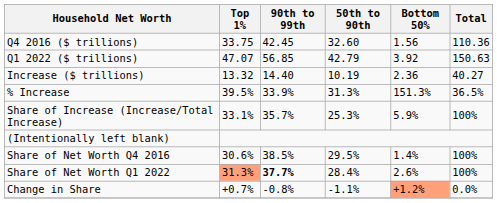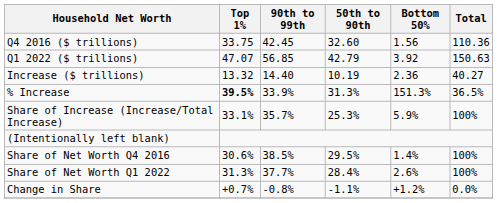% Increase | Top 1%: normal -> bold
Share of Net Worth Q1 2022 | Top 1%: lightsalmon background -> no background
Share of Net Worth Q1 2022 | 90th to 99th: bold -> normal
Change in Share | Bottom 50%: lightsalmon background -> no background
